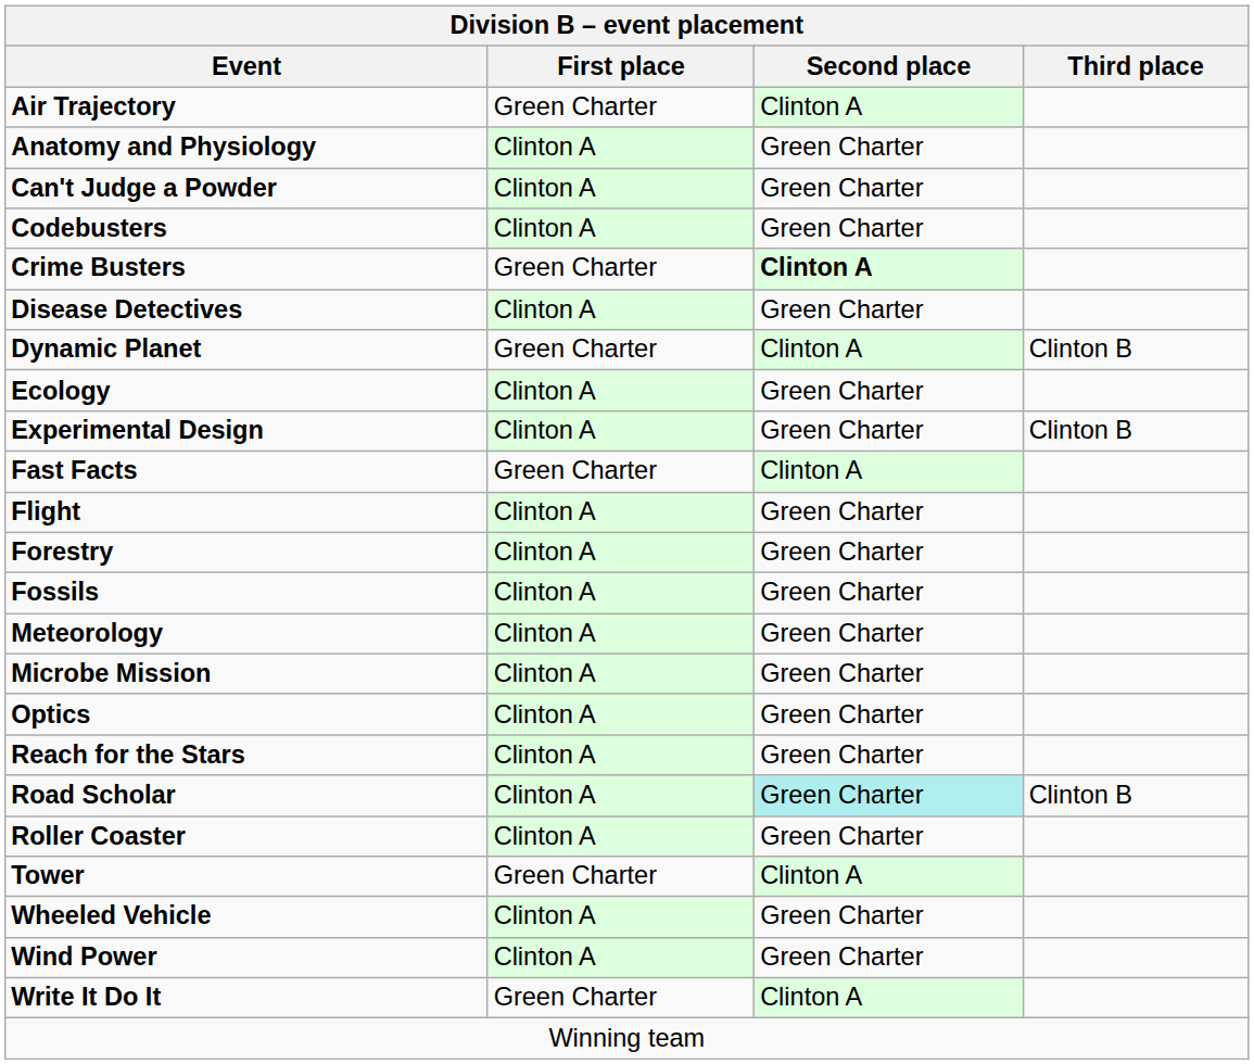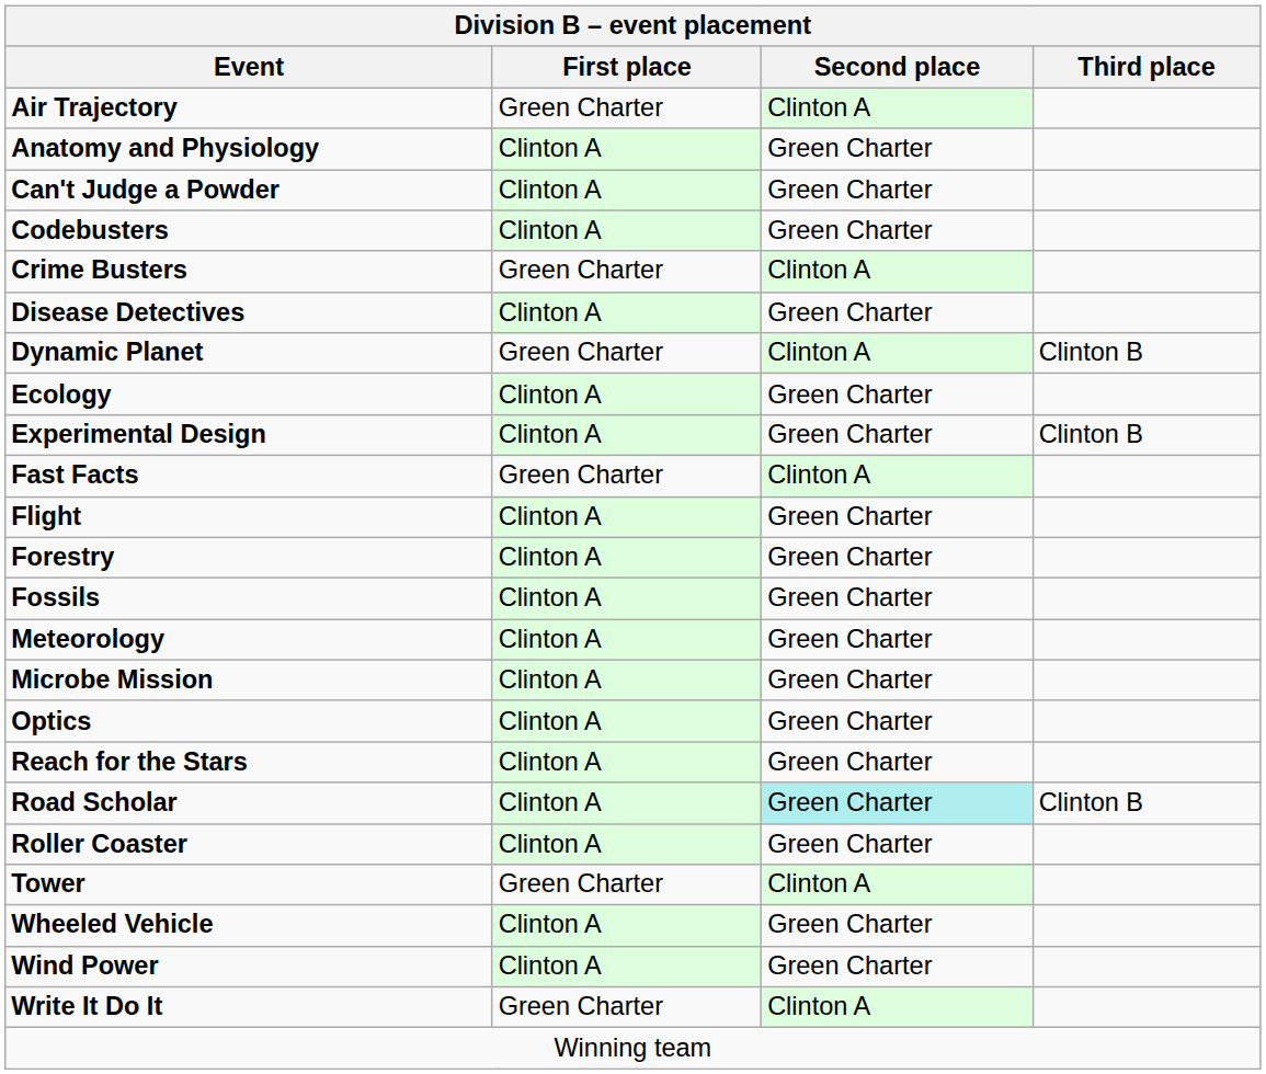Crime Busters | Division B – event placement / Second place: bold -> normal
